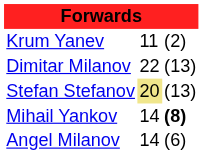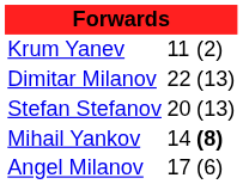Stefan Stefanov | column 2: khaki background -> no background
Angel Milanov | column 2: 14 -> 17
